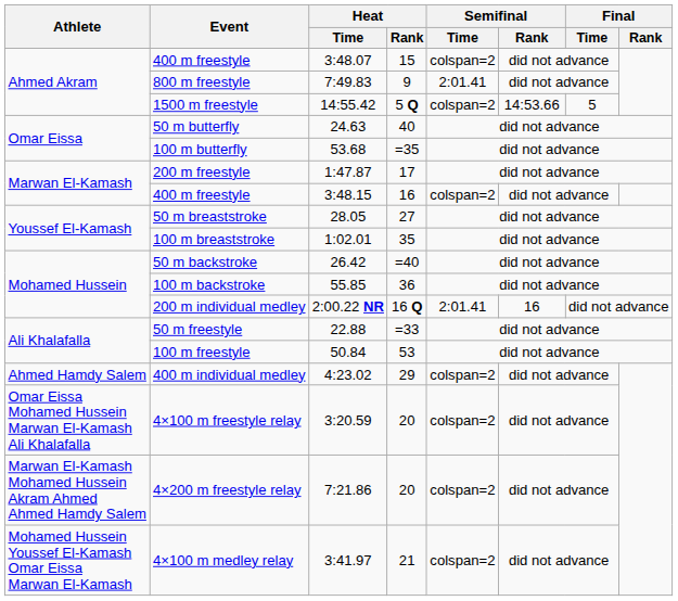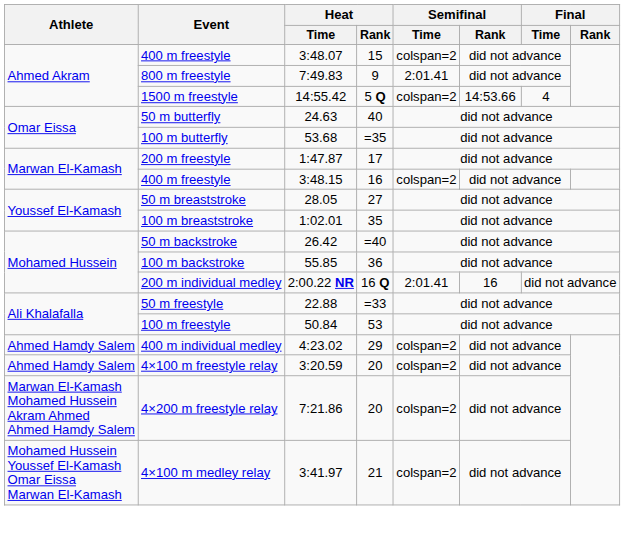1500 m freestyle | Final / Time: 5 -> 4
4×100 m freestyle relay | Athlete: Omar Eissa Mohamed Hussein Marwan El-Kamash Ali Khalafalla -> Ahmed Hamdy Salem
